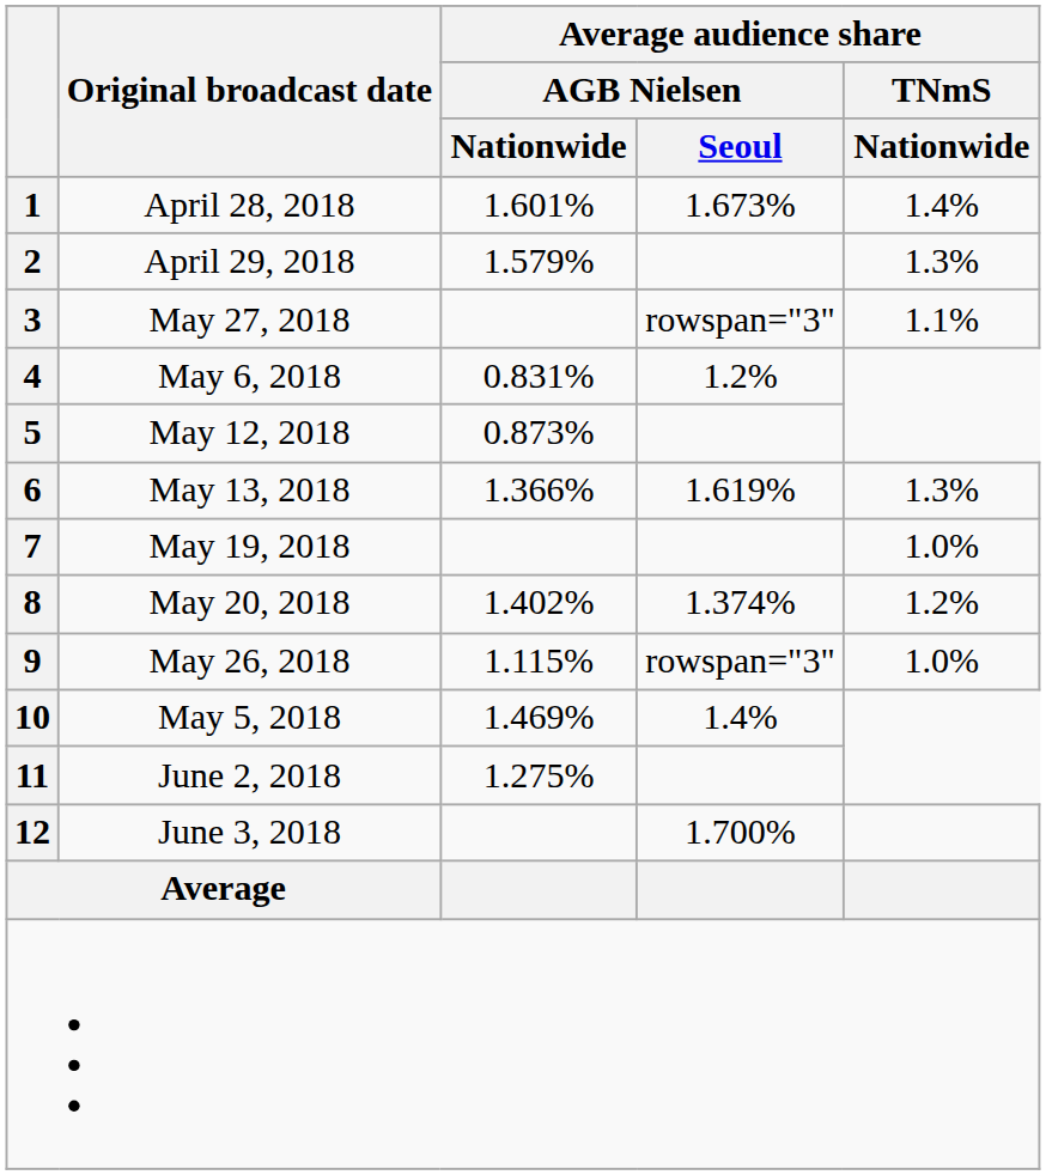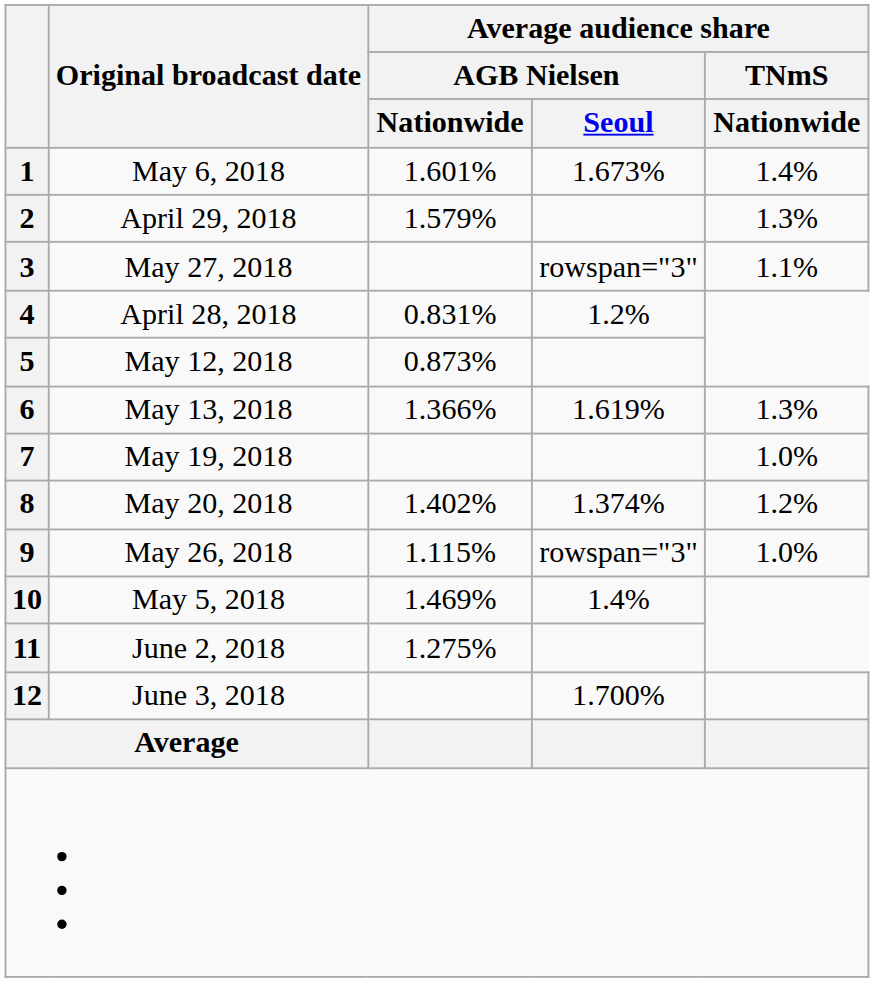1 | Original broadcast date: April 28, 2018 -> May 6, 2018
4 | Original broadcast date: May 6, 2018 -> April 28, 2018
